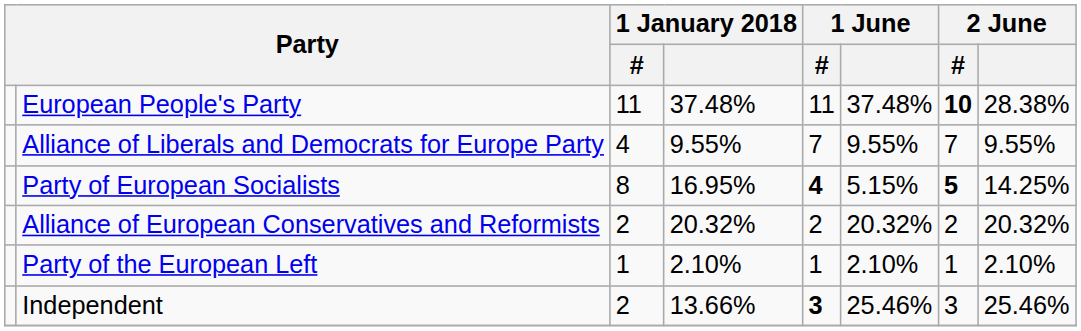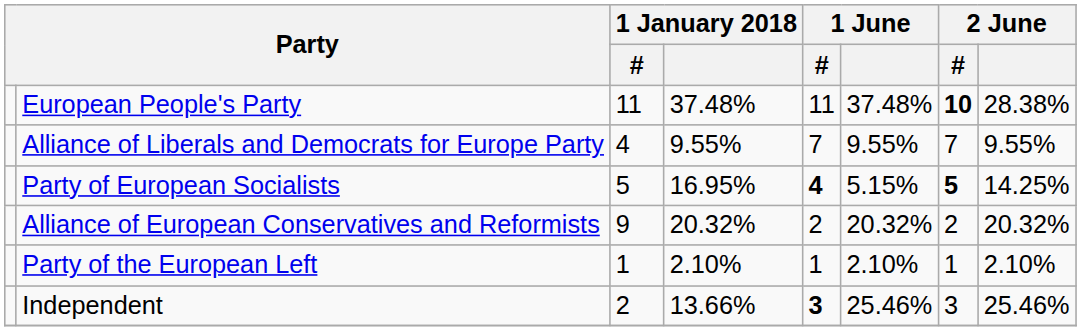Party of European Socialists | 1 January 2018 / #: 8 -> 5
Alliance of European Conservatives and Reformists | 1 January 2018 / #: 2 -> 9
